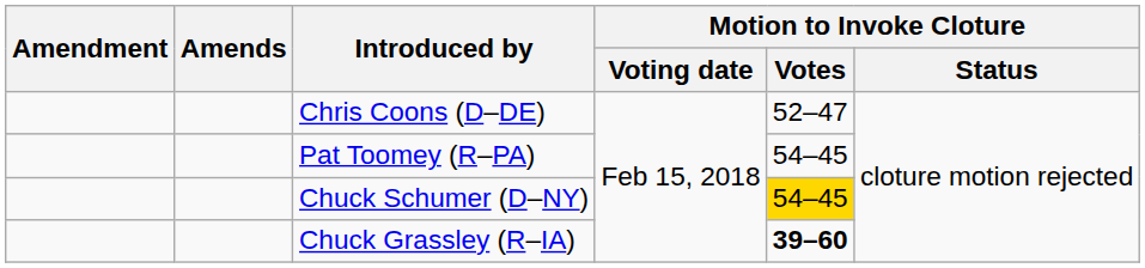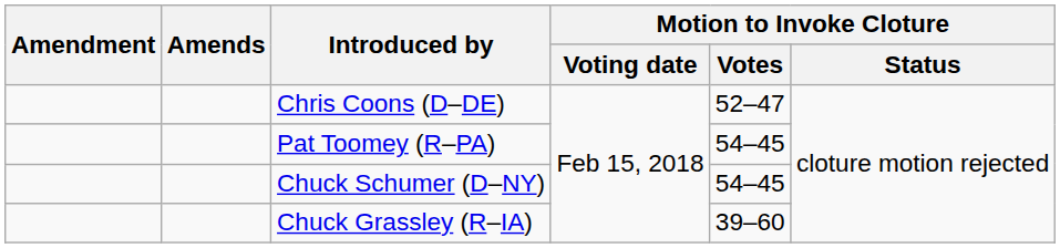Chuck Schumer (D–NY) | Motion to Invoke Cloture / Votes: gold background -> no background
Chuck Grassley (R–IA) | Motion to Invoke Cloture / Votes: bold -> normal
